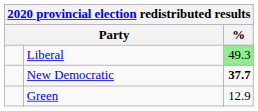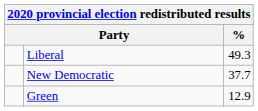Liberal | %: lightgreen background -> no background
New Democratic | %: bold -> normal
